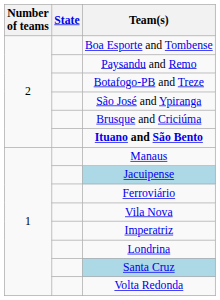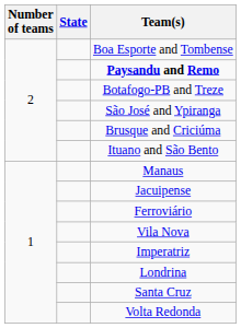Paysandu and Remo | Team(s): normal -> bold
Ituano and São Bento | Team(s): bold -> normal
Jacuipense | Team(s): lightblue background -> no background
Santa Cruz | Team(s): lightblue background -> no background
